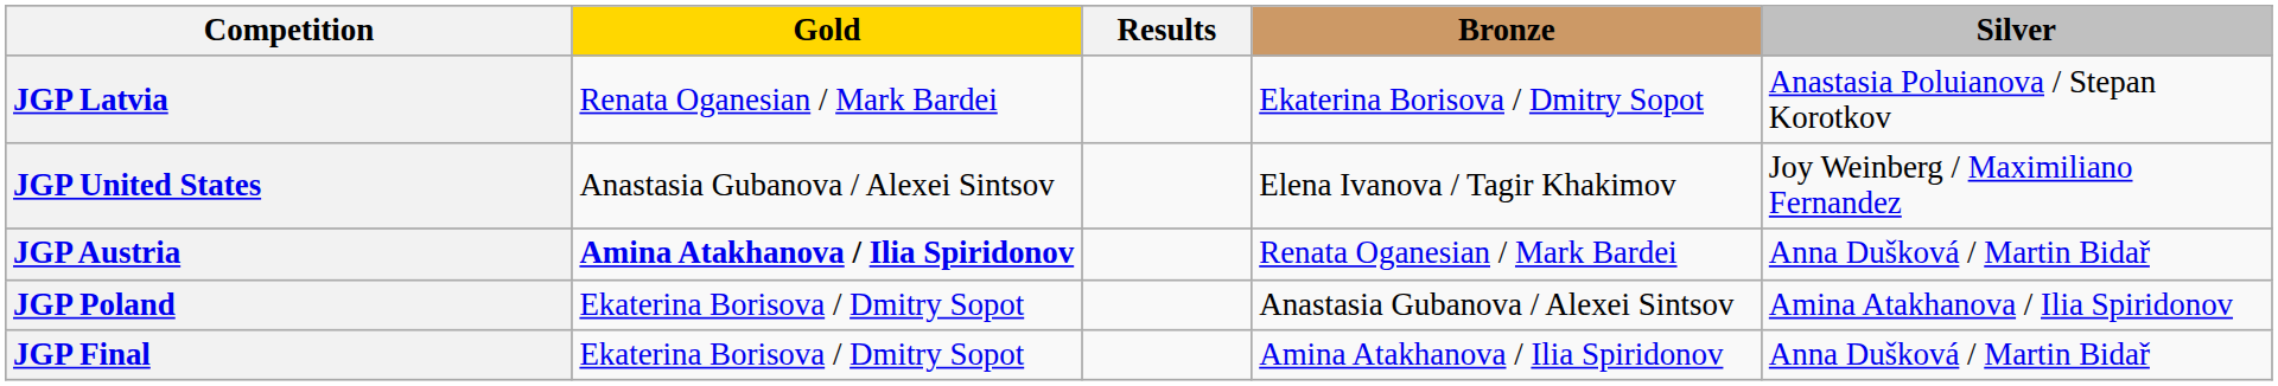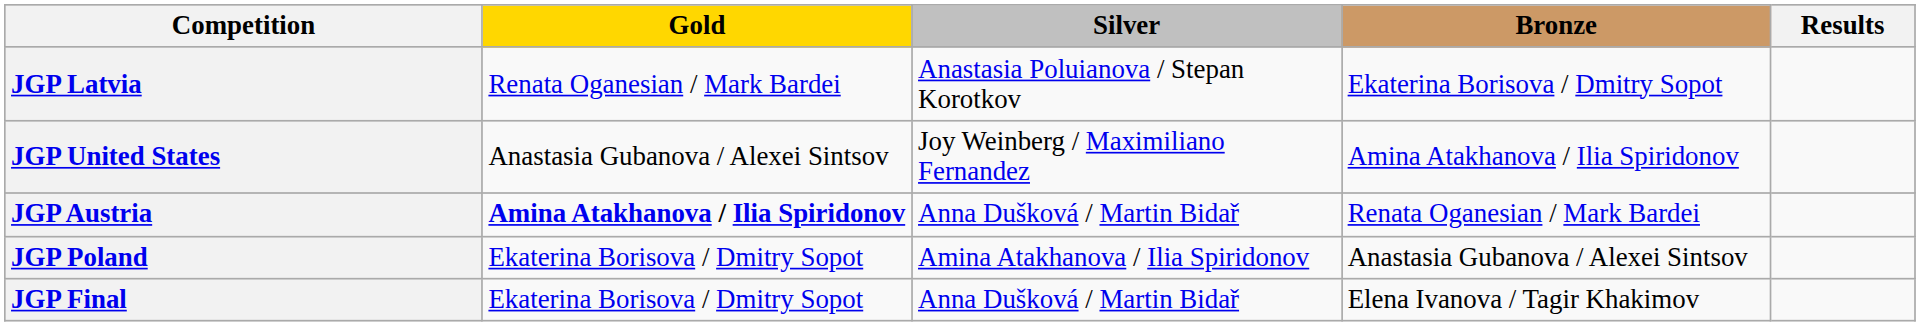columns swapped: Silver <-> Results
JGP United States | Bronze: Elena Ivanova / Tagir Khakimov -> Amina Atakhanova / Ilia Spiridonov
JGP Final | Bronze: Amina Atakhanova / Ilia Spiridonov -> Elena Ivanova / Tagir Khakimov
